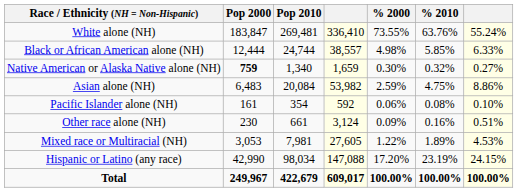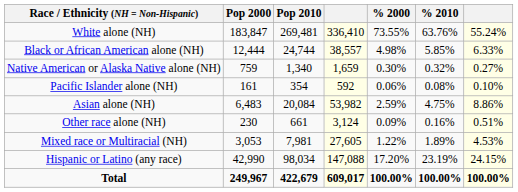Native American or Alaska Native alone (NH) | Pop 2000: bold -> normal
rows swapped: Asian alone (NH) <-> Pacific Islander alone (NH)
